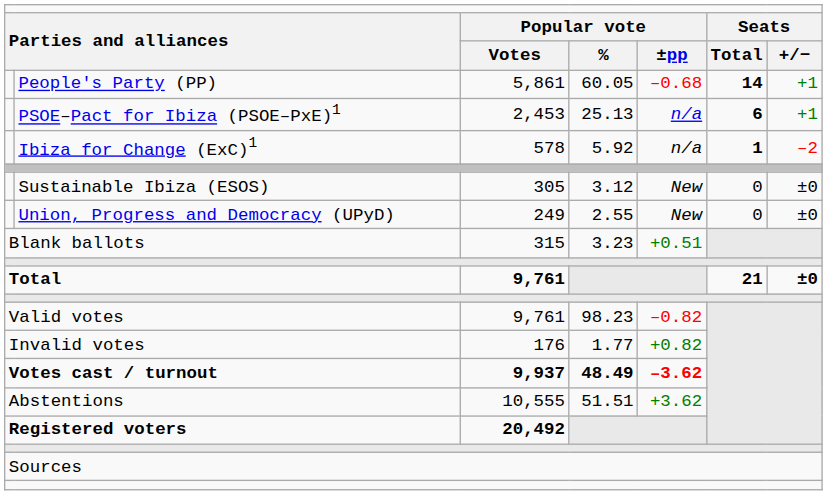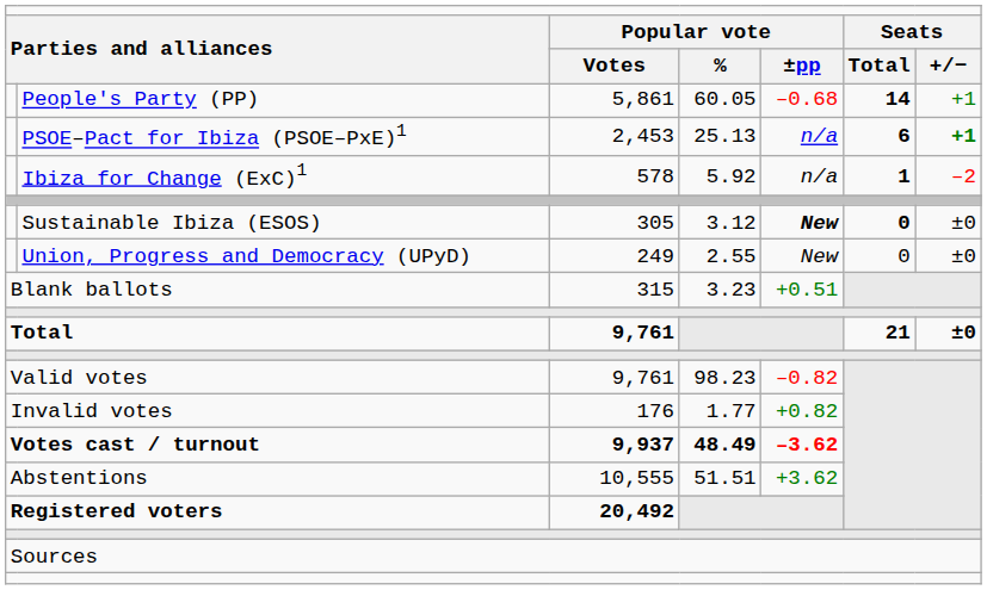PSOE–Pact for Ibiza (PSOE–PxE)1 | column 7: normal -> bold
Sustainable Ibiza (ESOS) | column 5: normal -> bold
Sustainable Ibiza (ESOS) | column 6: normal -> bold
